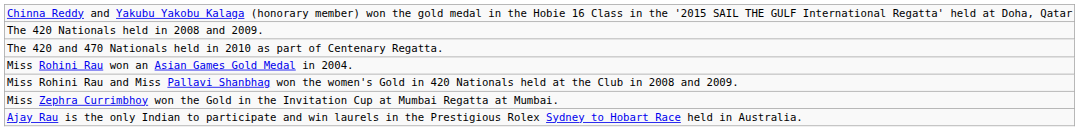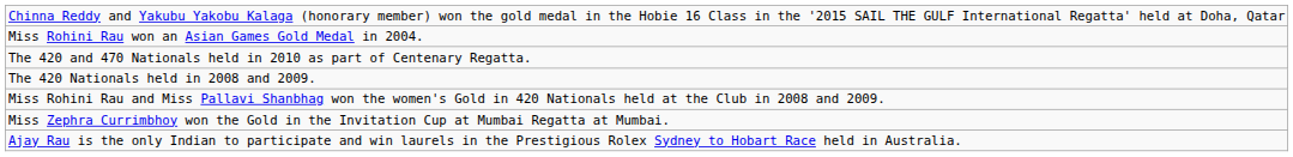row 2 | column 1: The 420 Nationals held in 2008 and 2009. -> Miss Rohini Rau won an Asian Games Gold Medal in 2004.
row 4 | column 1: Miss Rohini Rau won an Asian Games Gold Medal in 2004. -> The 420 Nationals held in 2008 and 2009.
